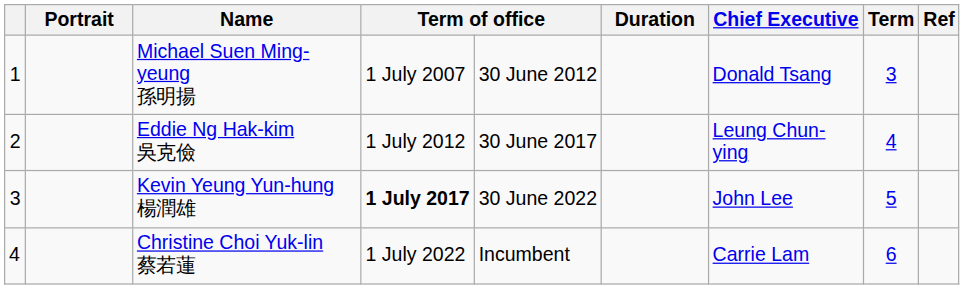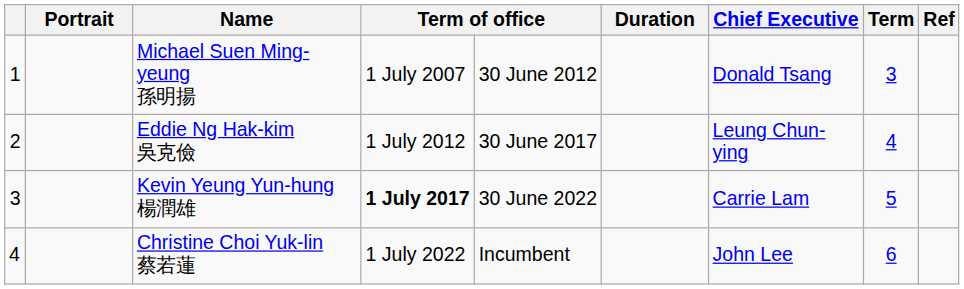Kevin Yeung Yun-hung 楊潤雄 | Chief Executive: John Lee -> Carrie Lam
Christine Choi Yuk-lin 蔡若蓮 | Chief Executive: Carrie Lam -> John Lee
